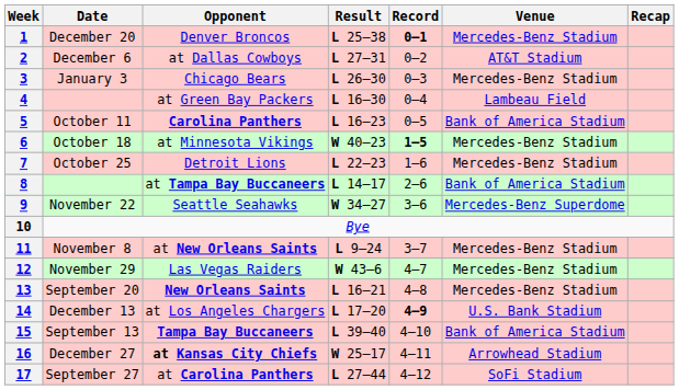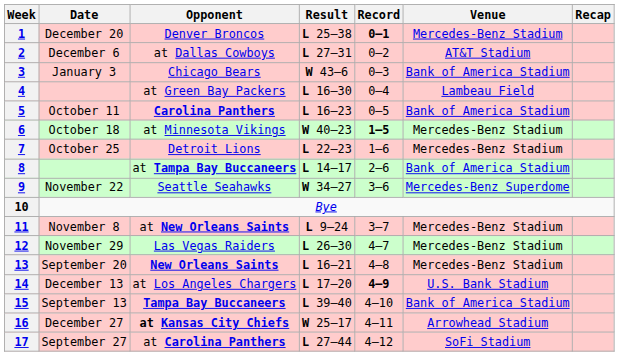3 | Result: L 26–30 -> W 43–6
3 | Venue: Mercedes-Benz Stadium -> Bank of America Stadium
12 | Result: W 43–6 -> L 26–30
